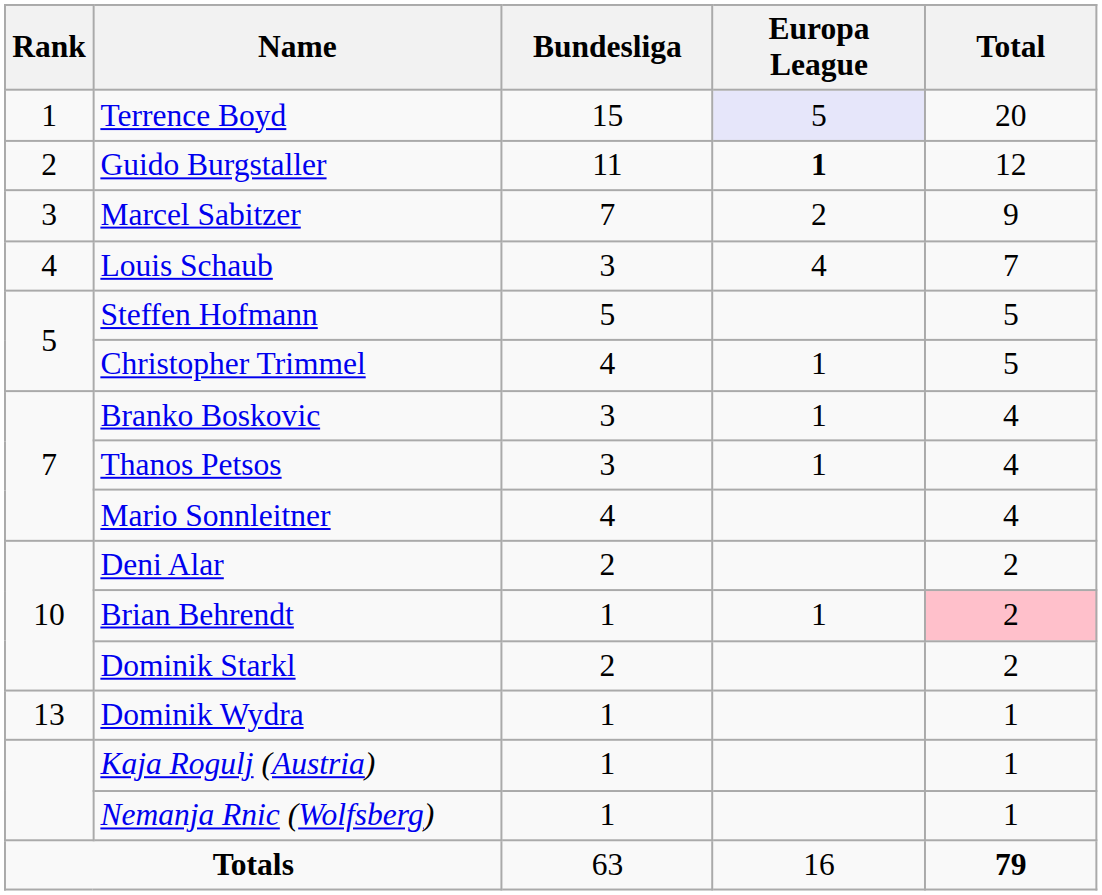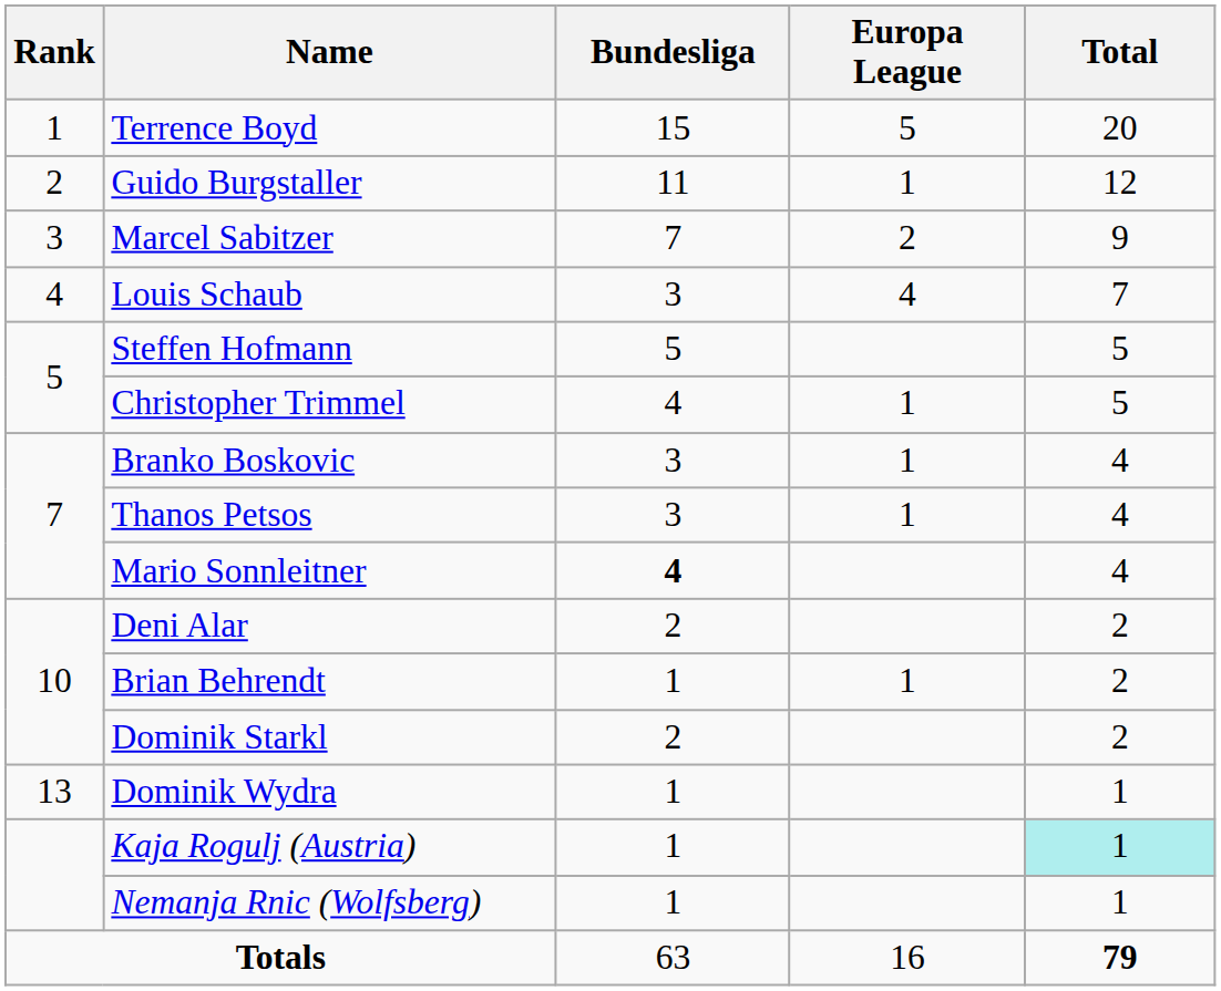Terrence Boyd | Europa League: lavender background -> no background
Guido Burgstaller | Europa League: bold -> normal
Mario Sonnleitner | Bundesliga: normal -> bold
Brian Behrendt | Total: pink background -> no background
Kaja Rogulj (Austria) | Total: no background -> paleturquoise background
